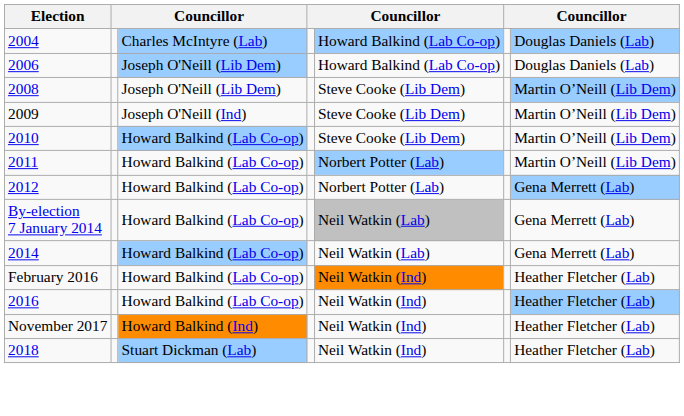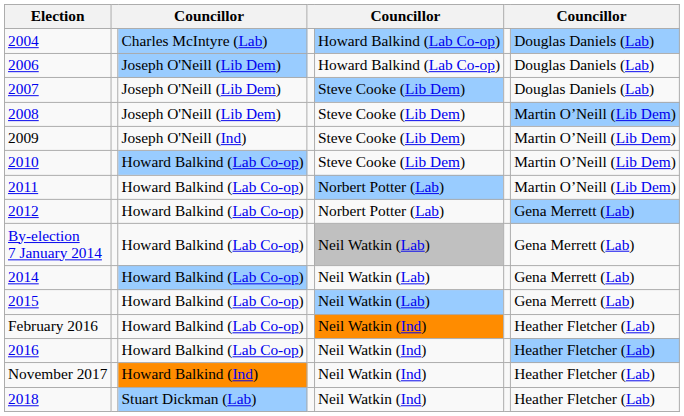+ row: 2007 | Joseph O'Neill (Lib Dem) | Steve Cooke (Lib Dem) | Douglas Daniels (Lab)
+ row: 2015 | Howard Balkind (Lab Co-op) | Neil Watkin (Lab) | Gena Merrett (Lab)
